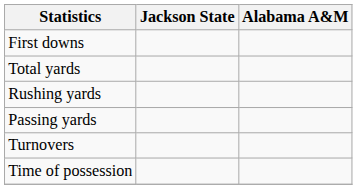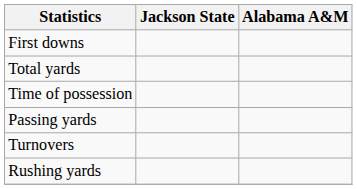rows swapped: Rushing yards <-> Time of possession
